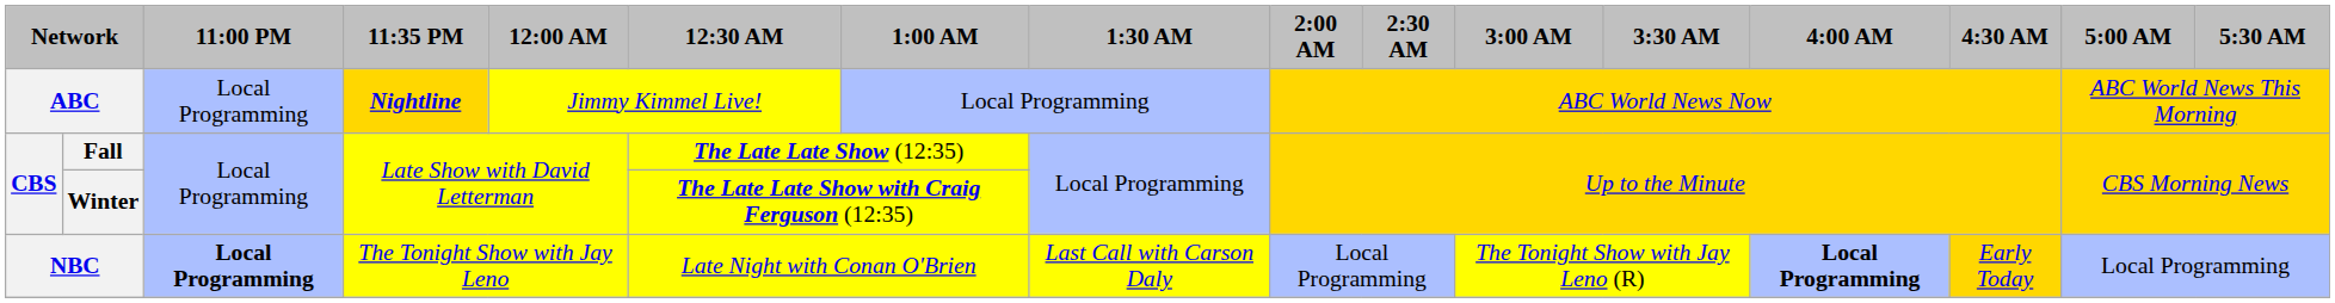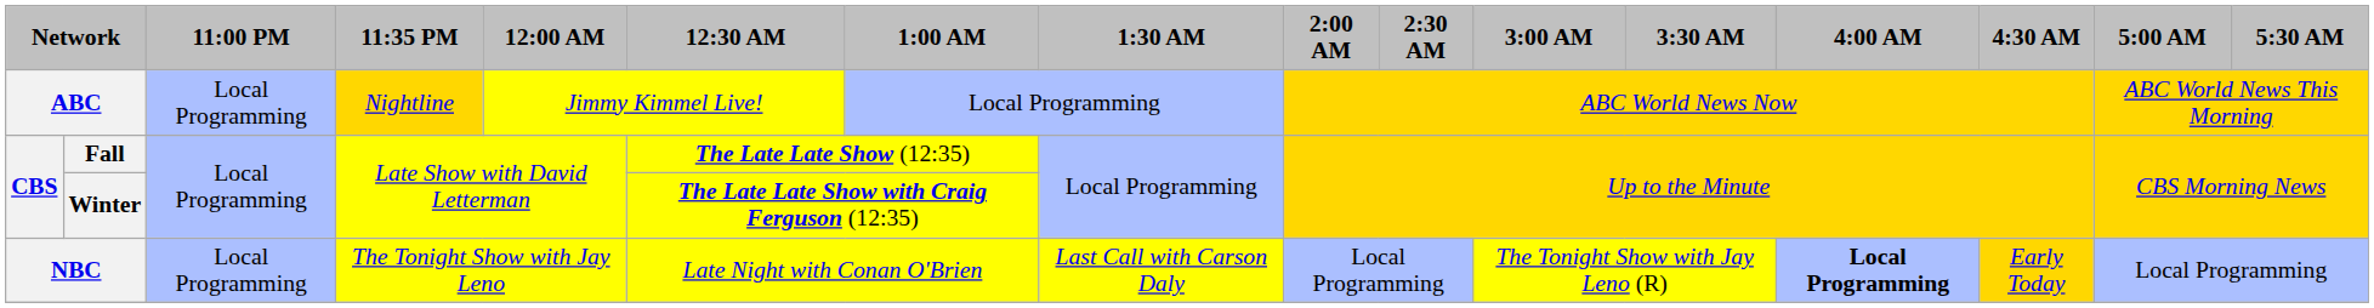ABC | 11:35 PM: bold -> normal
NBC | 11:00 PM: bold -> normal
